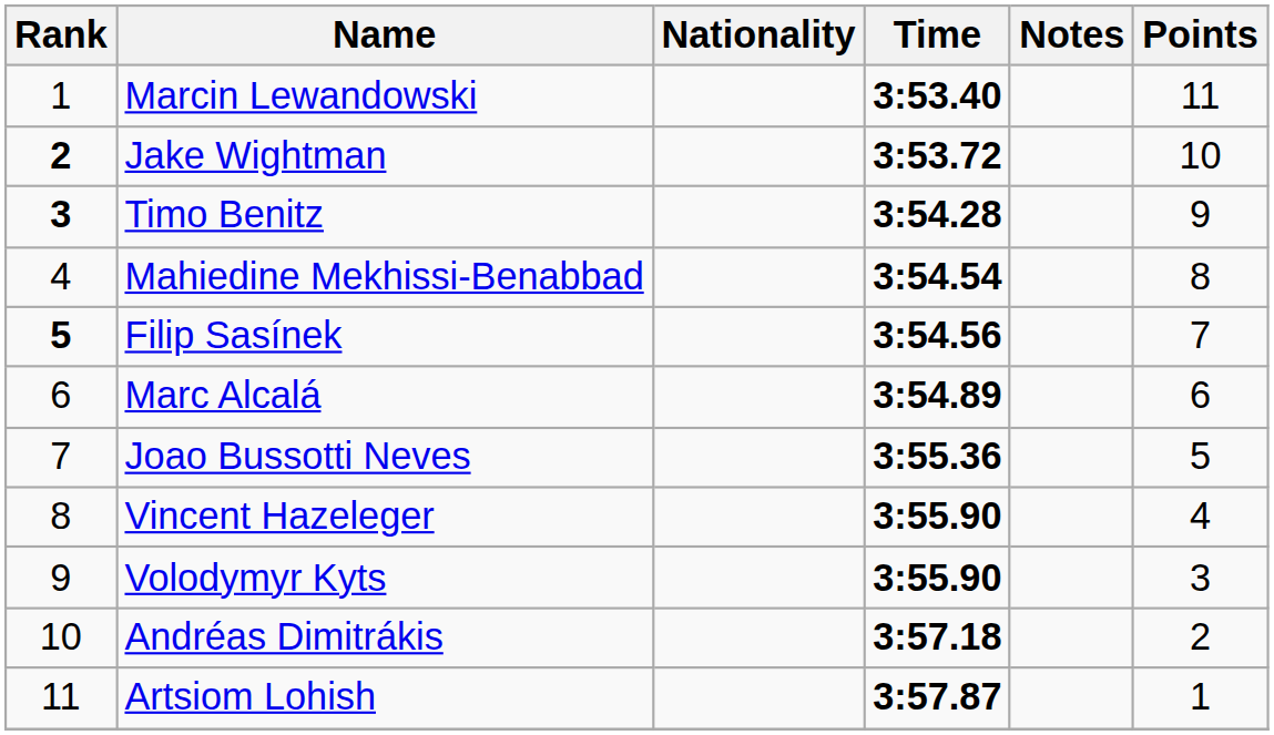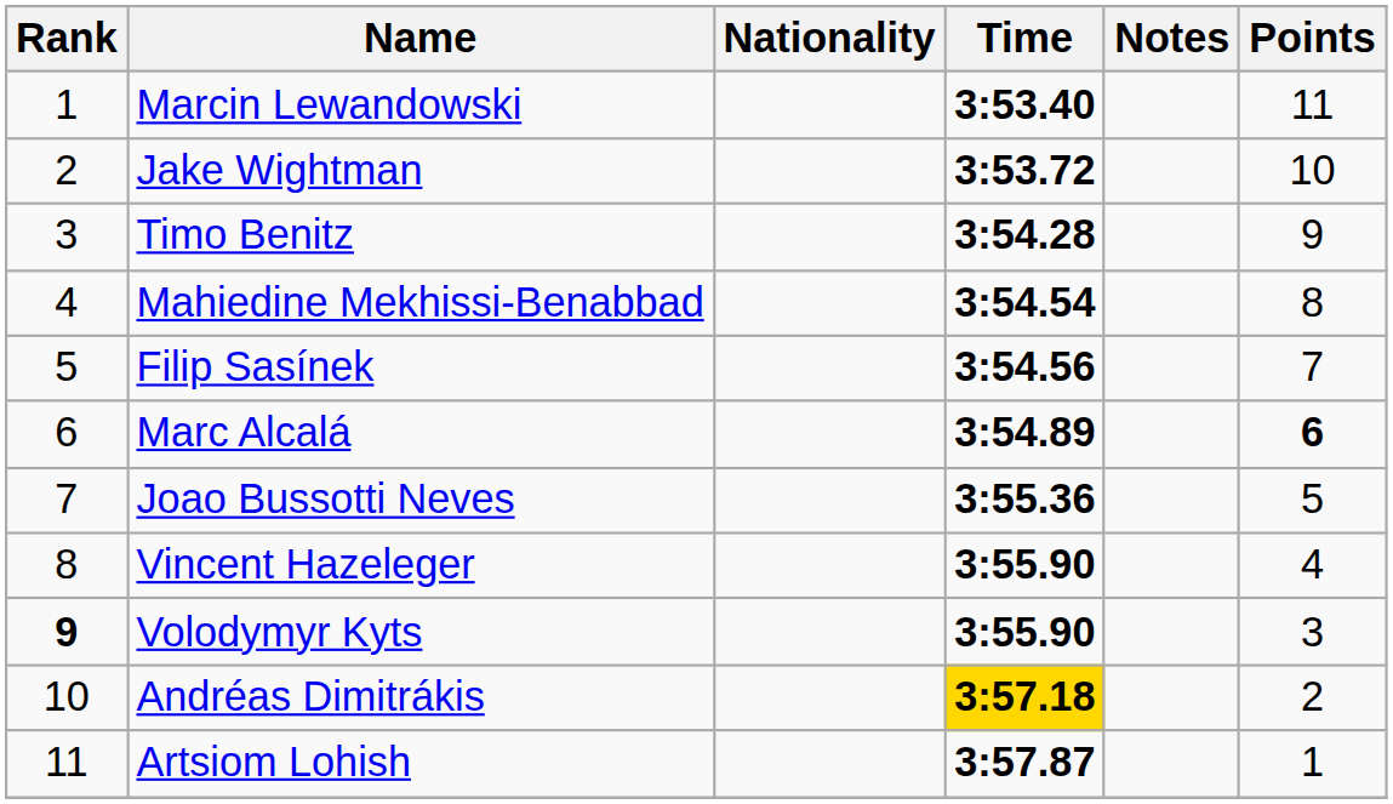Jake Wightman | Rank: bold -> normal
Timo Benitz | Rank: bold -> normal
Filip Sasínek | Rank: bold -> normal
Marc Alcalá | Points: normal -> bold
Volodymyr Kyts | Rank: normal -> bold
Andréas Dimitrákis | Time: no background -> gold background
